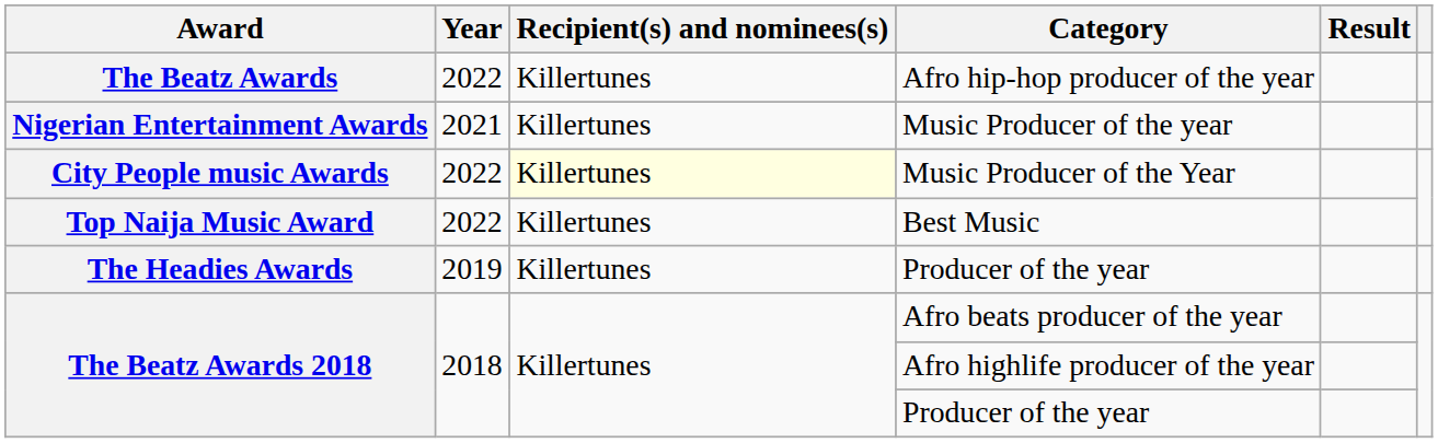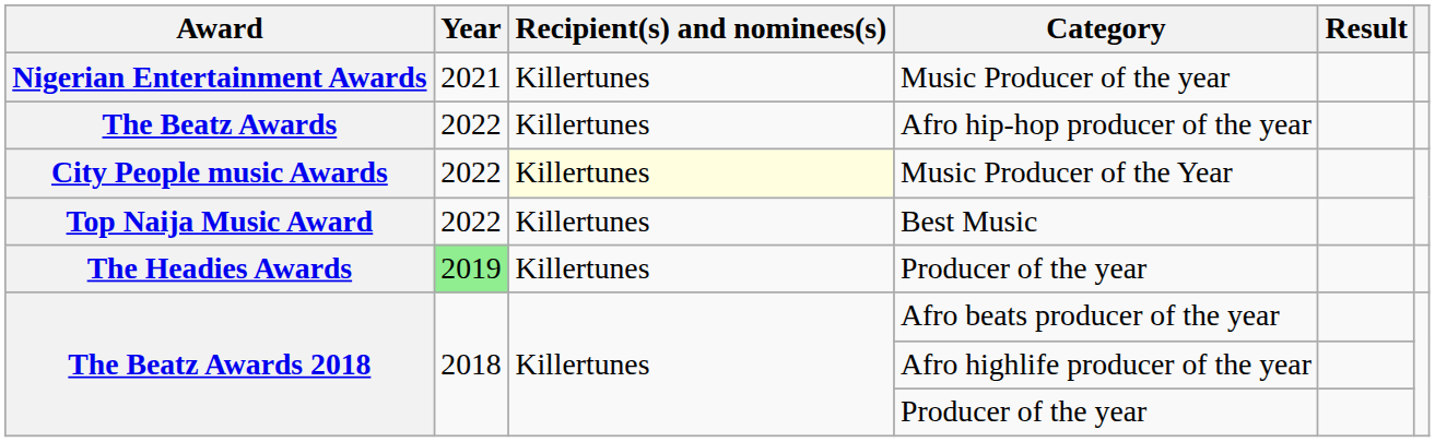rows swapped: Afro hip-hop producer of the year <-> Music Producer of the year
The Headies Awards / Producer of the year | Year: no background -> lightgreen background
